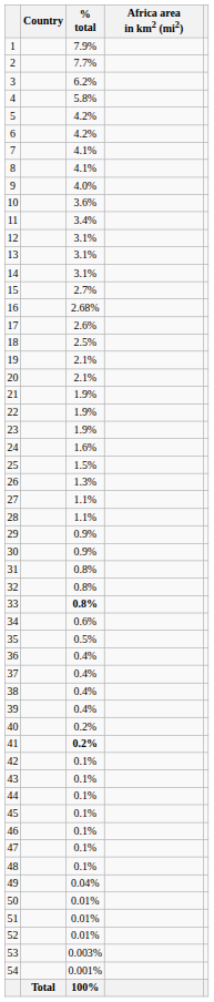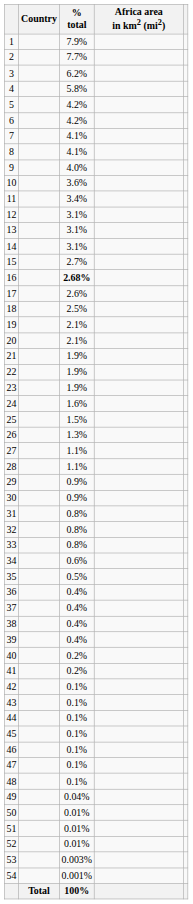16 | % total: normal -> bold
33 | % total: bold -> normal
41 | % total: bold -> normal
